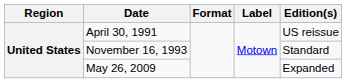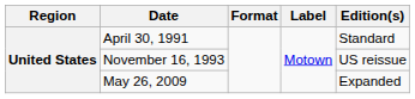April 30, 1991 | Edition(s): US reissue -> Standard
November 16, 1993 | Edition(s): Standard -> US reissue
